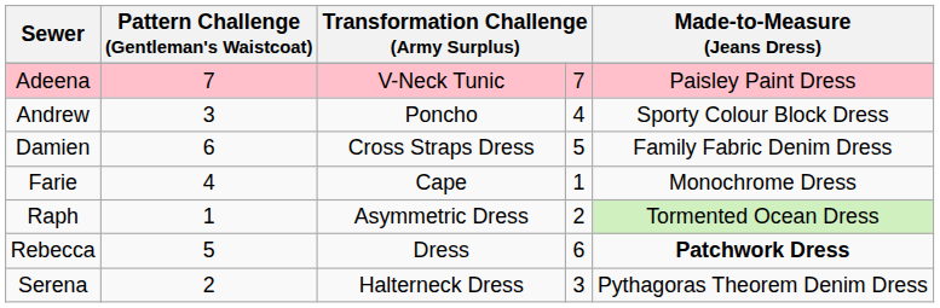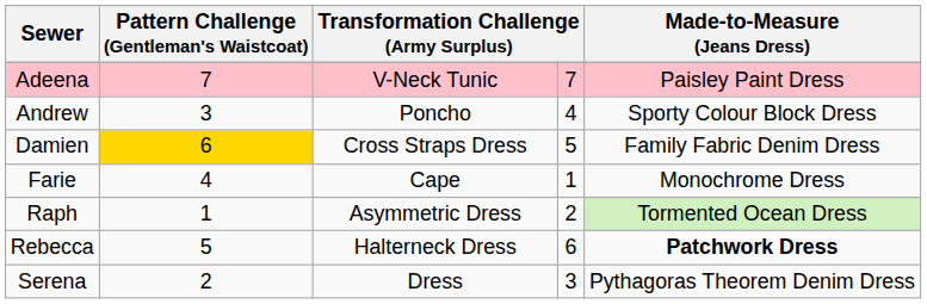Damien | Pattern Challenge (Gentleman's Waistcoat): no background -> gold background
Rebecca | column 3: Dress -> Halterneck Dress
Serena | column 3: Halterneck Dress -> Dress
